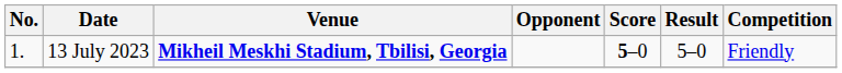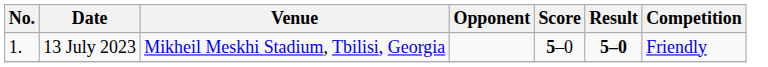13 July 2023 | Venue: bold -> normal
13 July 2023 | Result: normal -> bold
